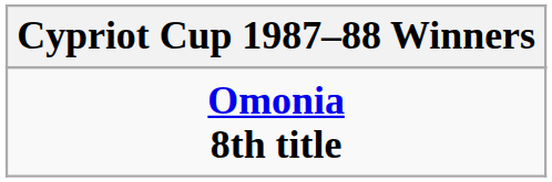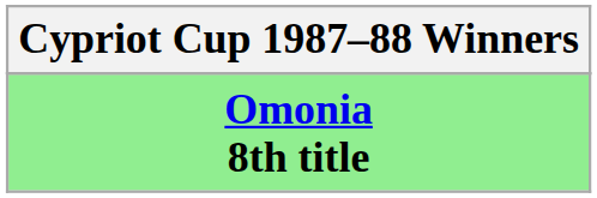row 2 | column 1: no background -> lightgreen background
